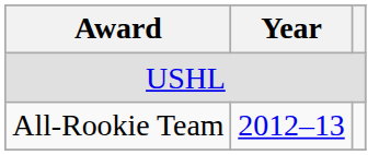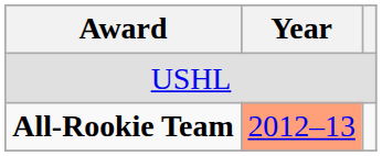All-Rookie Team | Award: normal -> bold
All-Rookie Team | Year: no background -> lightsalmon background
